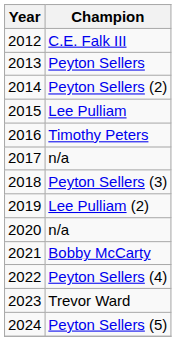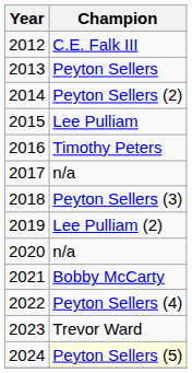row 14 | Champion: no background -> lightyellow background
